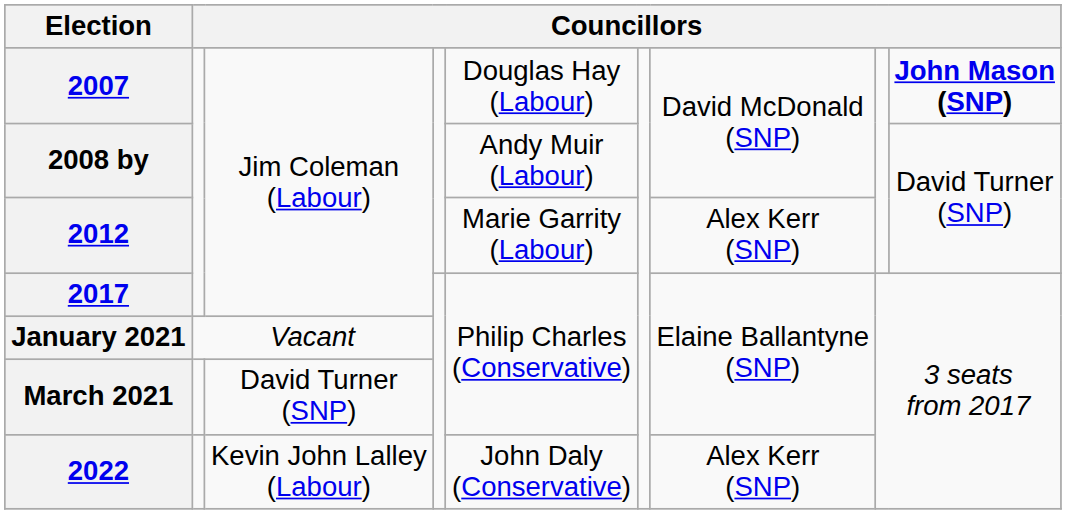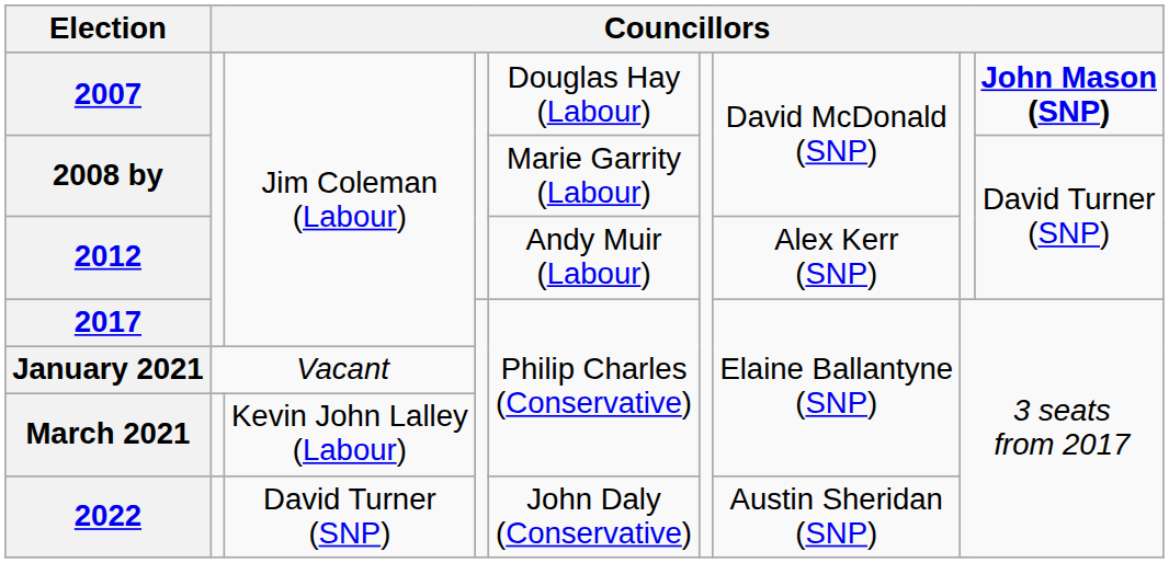2008 by | column 5: Andy Muir (Labour) -> Marie Garrity (Labour)
2012 | column 5: Marie Garrity (Labour) -> Andy Muir (Labour)
March 2021 | column 3: David Turner (SNP) -> Kevin John Lalley (Labour)
2022 | column 3: Kevin John Lalley (Labour) -> David Turner (SNP)
2022 | column 7: Alex Kerr (SNP) -> Austin Sheridan (SNP)
